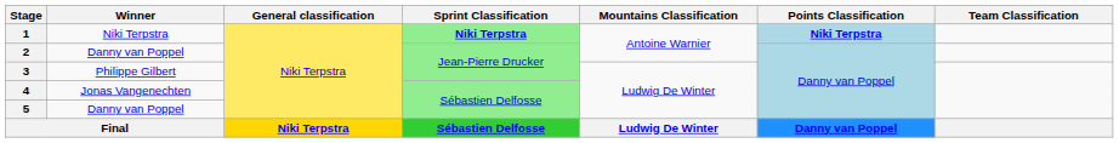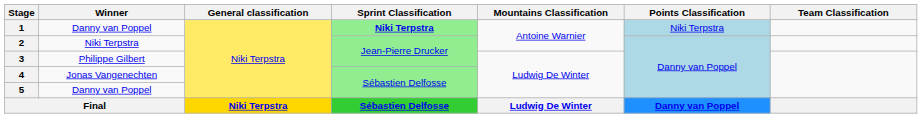1 | Winner: Niki Terpstra -> Danny van Poppel
1 | Points Classification: bold -> normal
2 | Winner: Danny van Poppel -> Niki Terpstra
